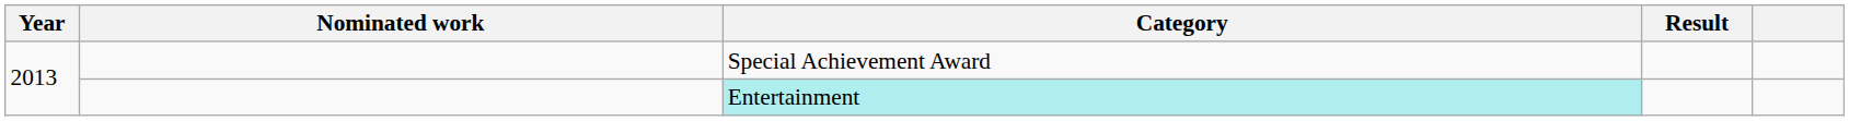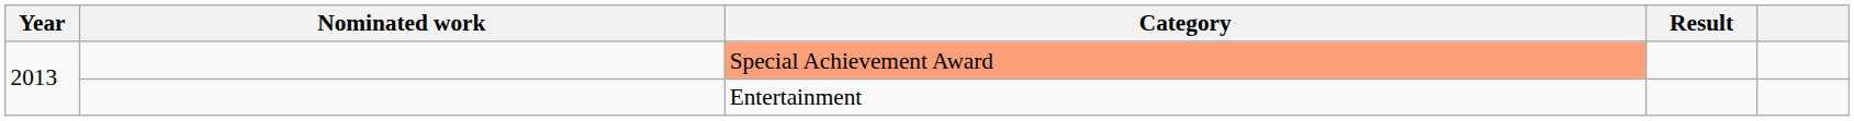Special Achievement Award | Category: no background -> lightsalmon background
Entertainment | Category: paleturquoise background -> no background
